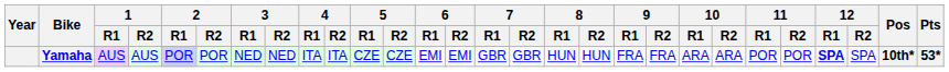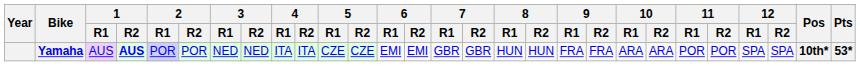Yamaha | 1 / R2: normal -> bold
Yamaha | 12 / R1: bold -> normal
